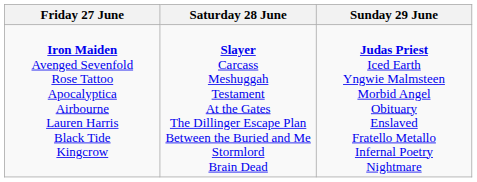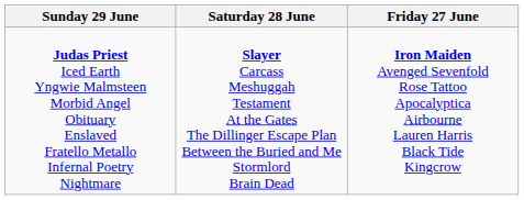columns swapped: Friday 27 June <-> Sunday 29 June
